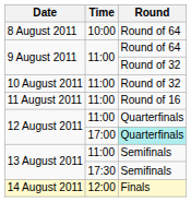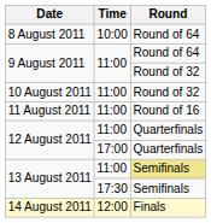12 August 2011 / 17:00 | Round: paleturquoise background -> no background
13 August 2011 / 11:00 | Round: no background -> khaki background
